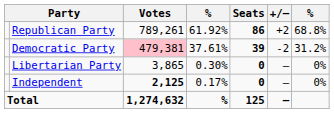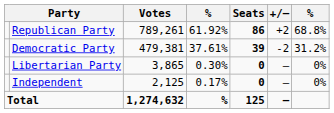Democratic Party | Votes: pink background -> no background
Independent | Votes: bold -> normal
